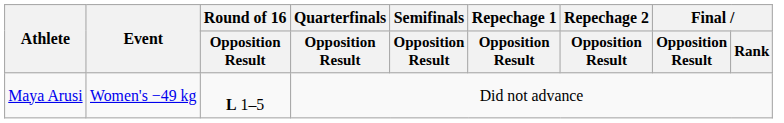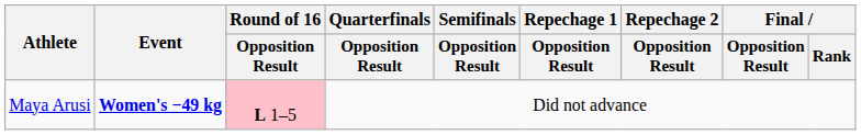Maya Arusi | Event: normal -> bold
Maya Arusi | Round of 16 / Opposition Result: no background -> pink background
